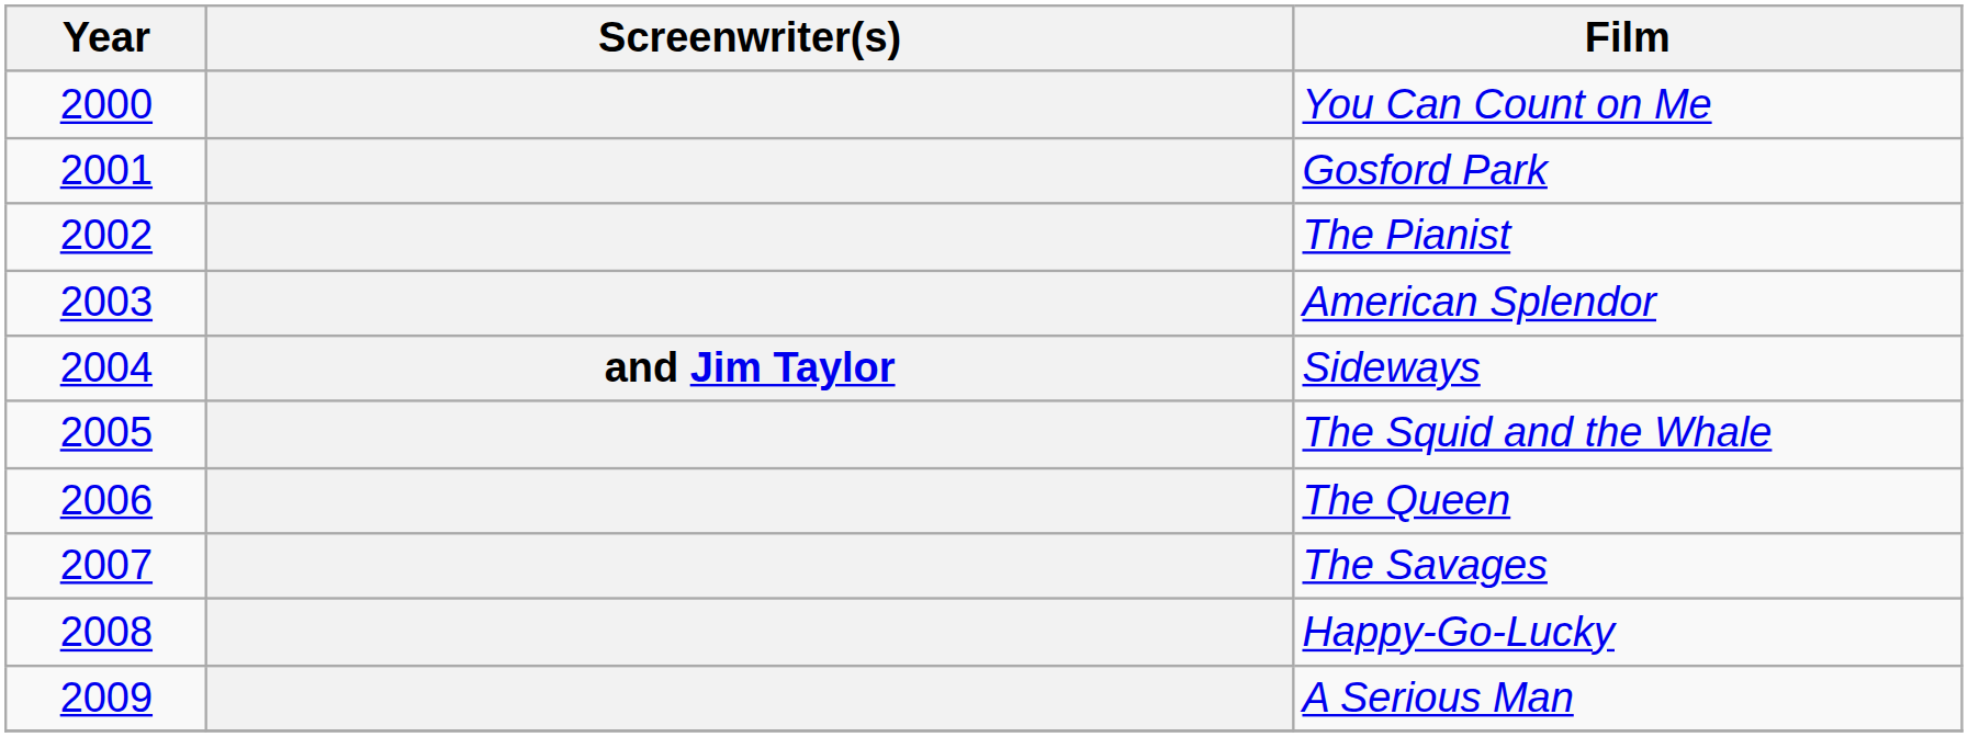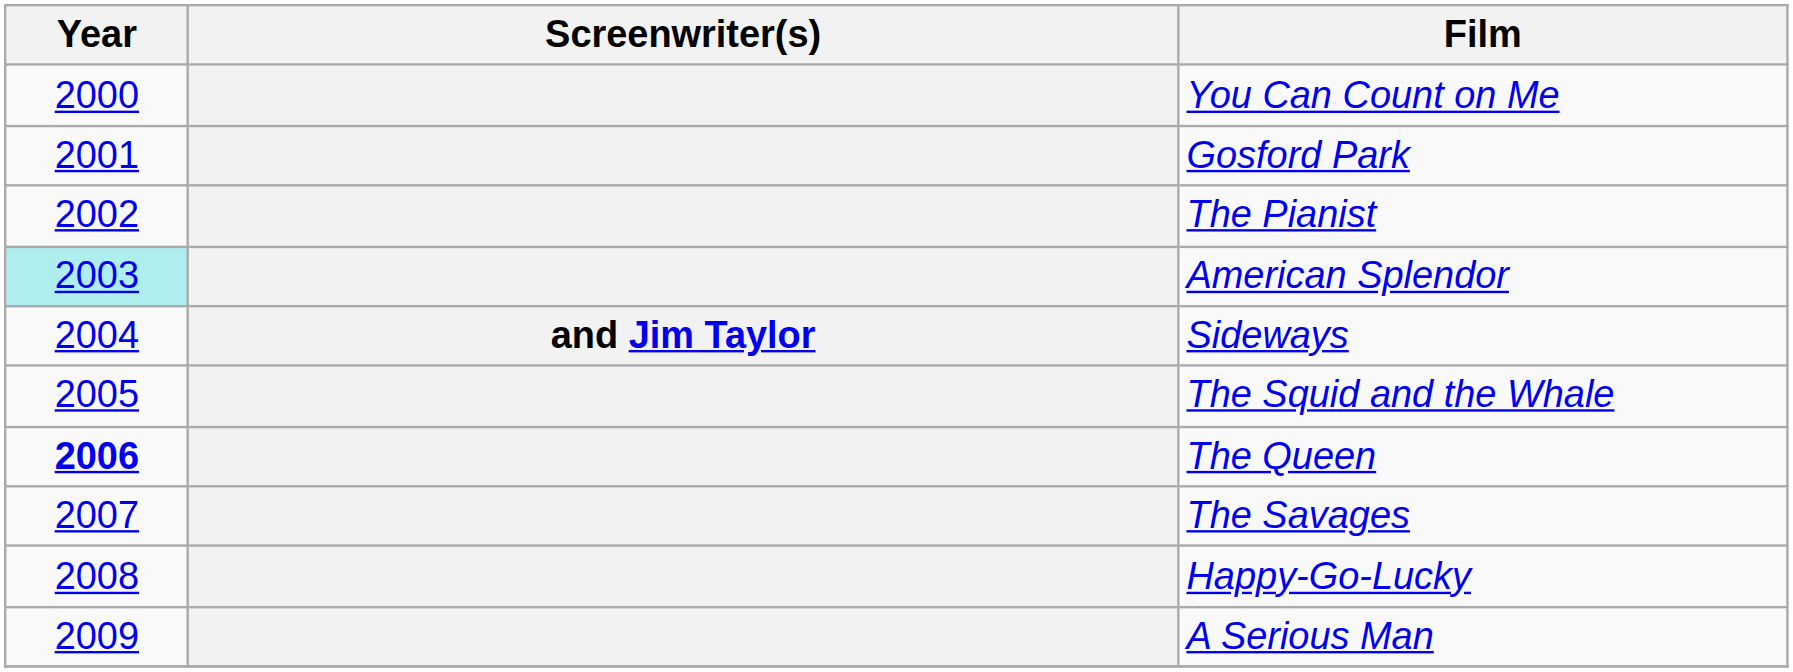American Splendor | Year: no background -> paleturquoise background
The Queen | Year: normal -> bold
